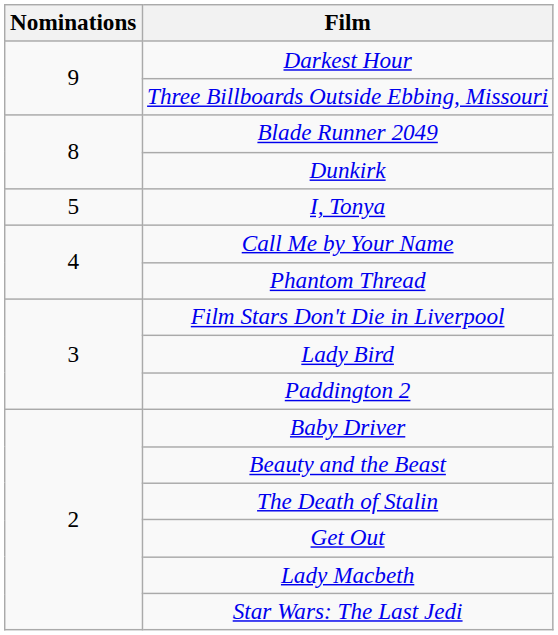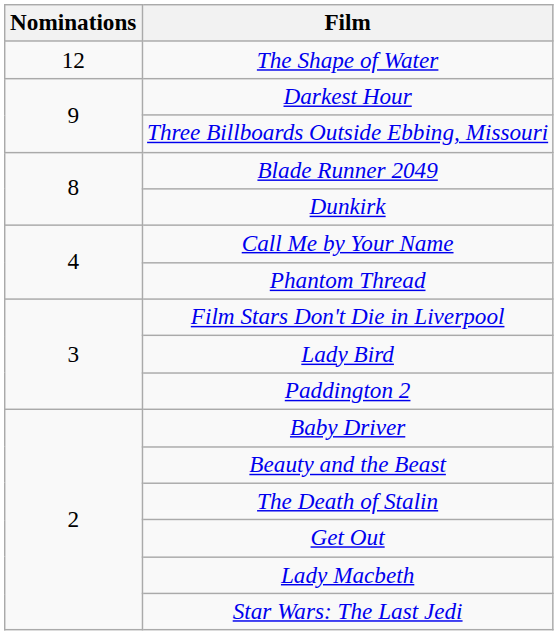+ row: 12 | The Shape of Water
- row: 5 | I, Tonya
